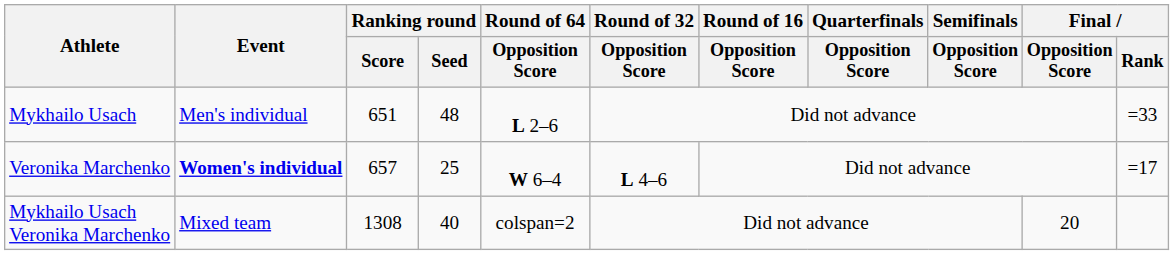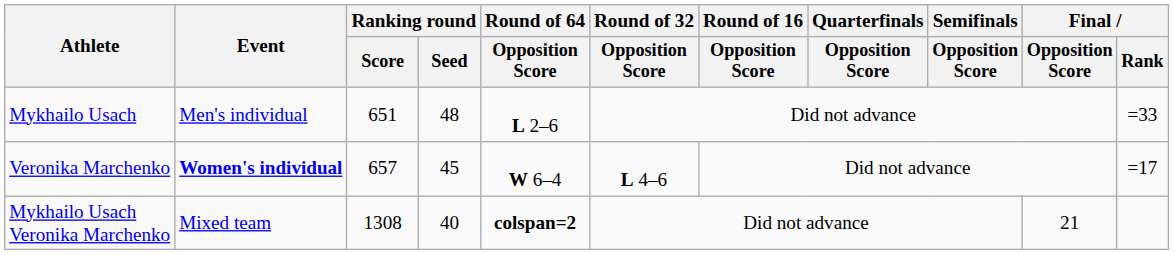Veronika Marchenko | Ranking round / Seed: 25 -> 45
Mykhailo Usach Veronika Marchenko | Round of 64 / Opposition Score: normal -> bold
Mykhailo Usach Veronika Marchenko | Final / Opposition Score: 20 -> 21
